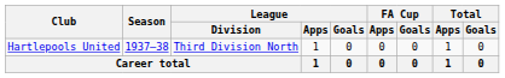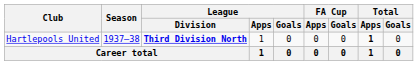Hartlepools United | League / Division: normal -> bold
Hartlepools United | Total / Apps: normal -> bold
